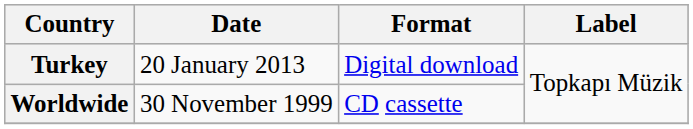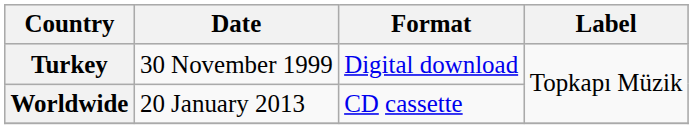Turkey | Date: 20 January 2013 -> 30 November 1999
Worldwide | Date: 30 November 1999 -> 20 January 2013
